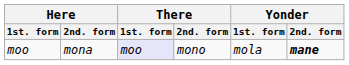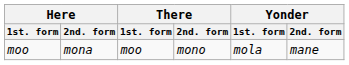row 3 | There / 1st. form: lavender background -> no background
row 3 | Yonder / 2nd. form: bold -> normal
